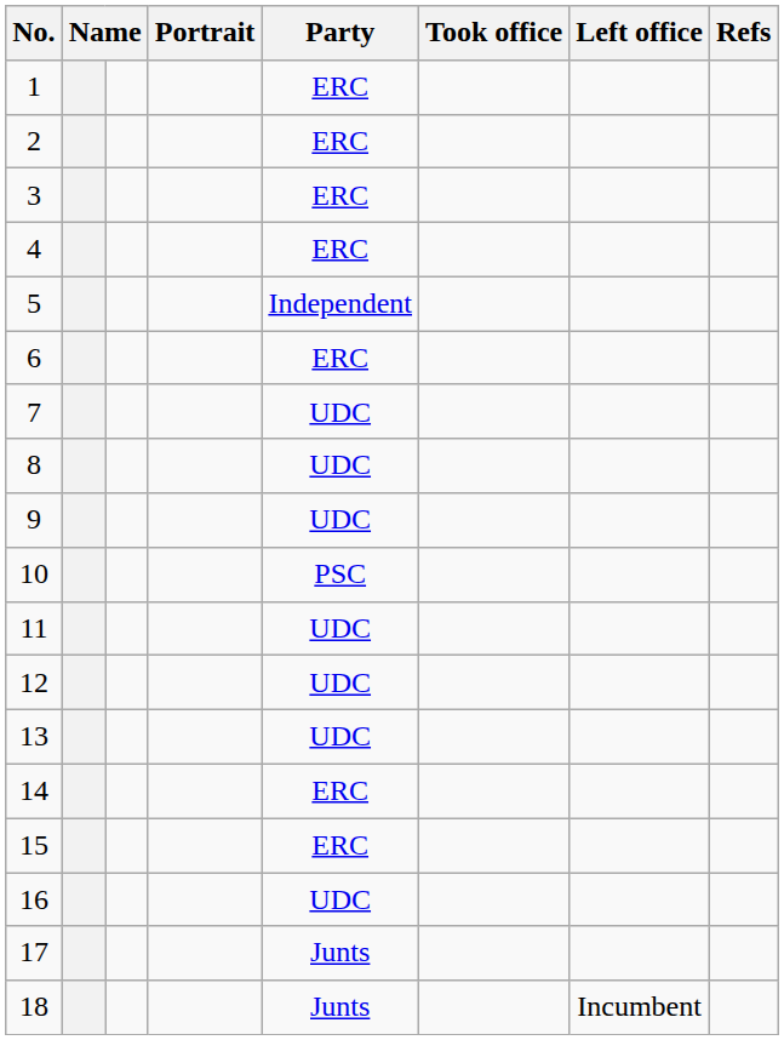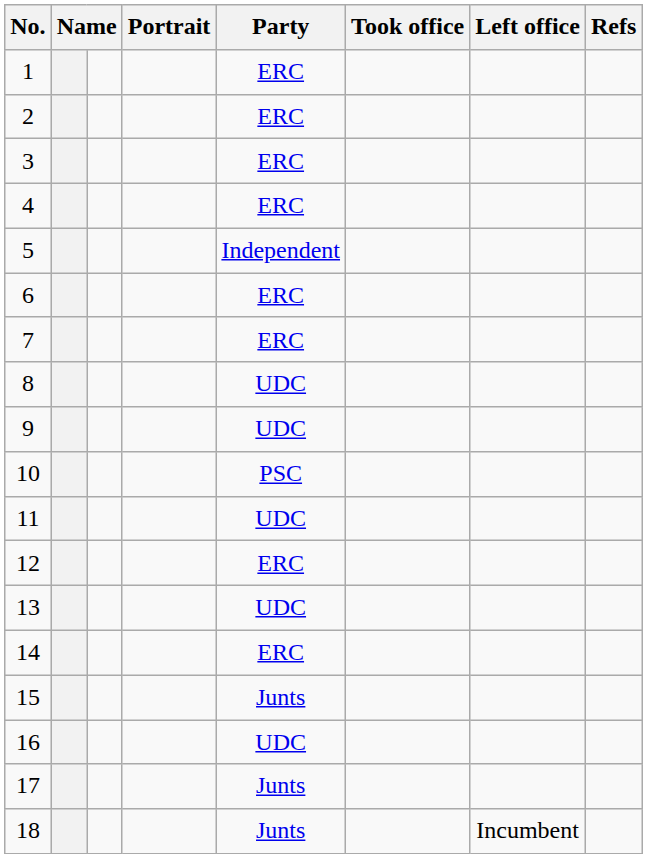7 | Party: UDC -> ERC
12 | Party: UDC -> ERC
15 | Party: ERC -> Junts
